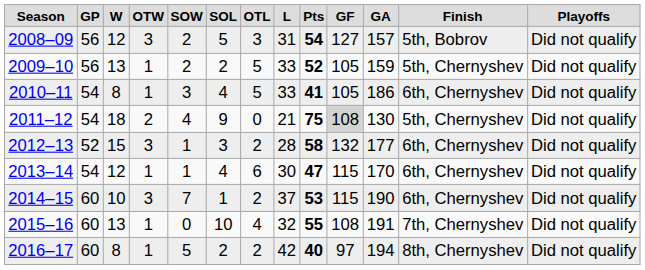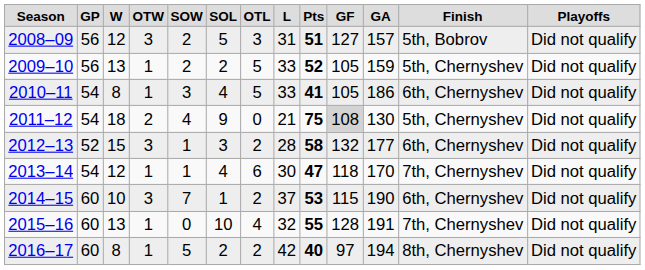2008–09 | Pts: 54 -> 51
2013–14 | GF: 115 -> 118
2013–14 | Finish: 6th, Chernyshev -> 7th, Chernyshev
2015–16 | GF: 108 -> 128
